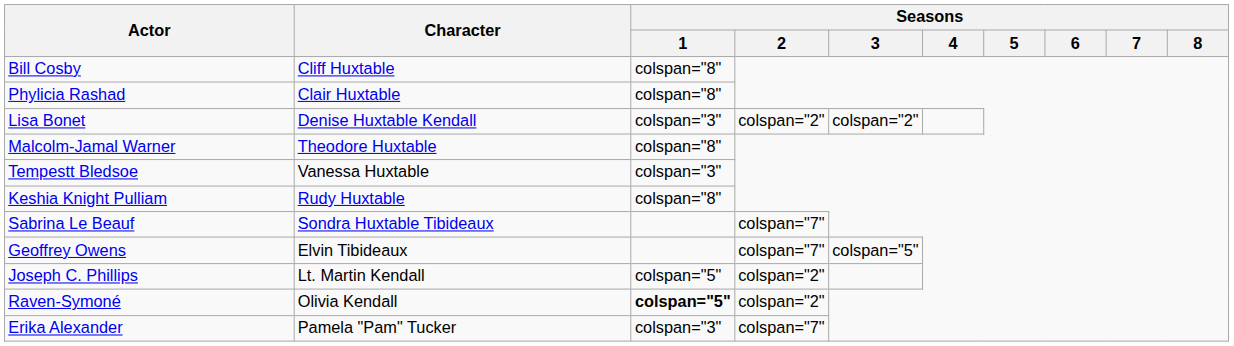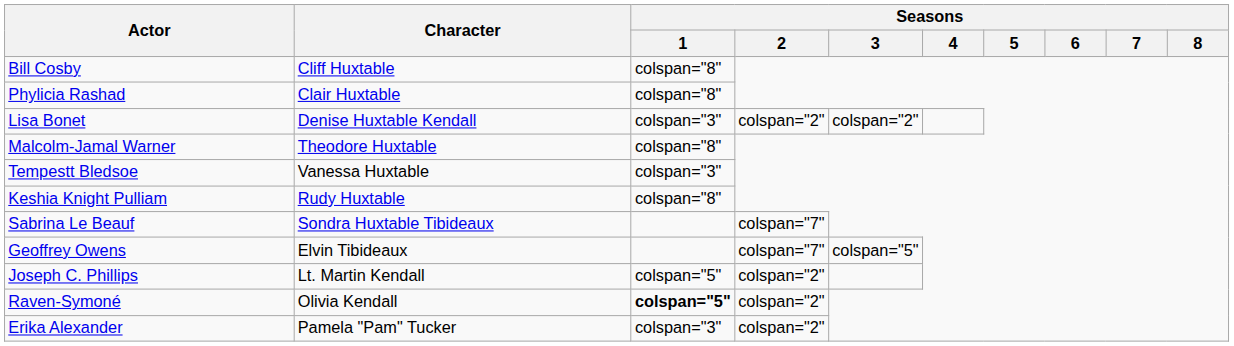Erika Alexander | Seasons / 2: colspan="7" -> colspan="2"
